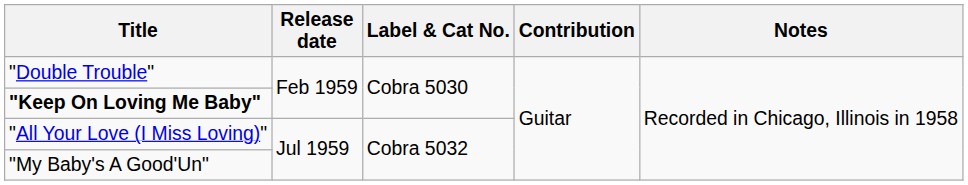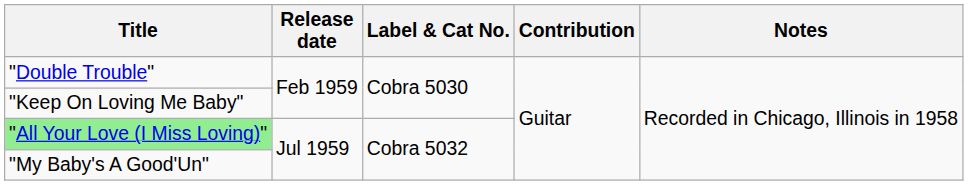"Keep On Loving Me Baby" | Title: bold -> normal
"All Your Love (I Miss Loving)" | Title: no background -> lightgreen background
